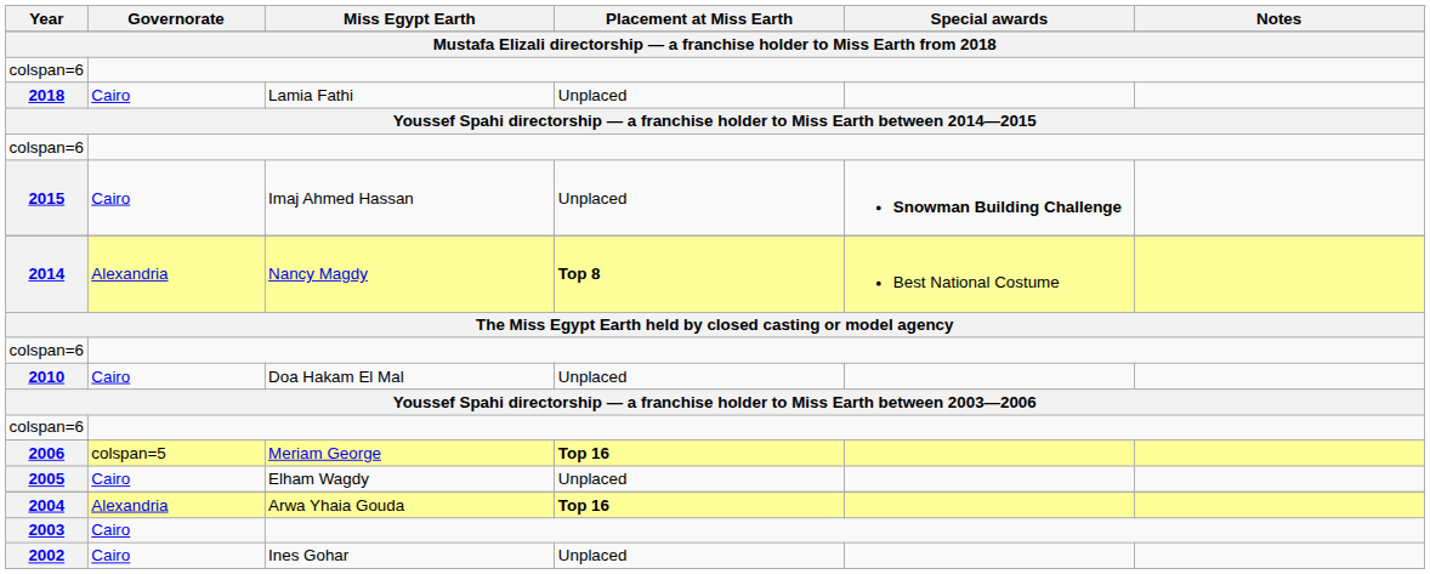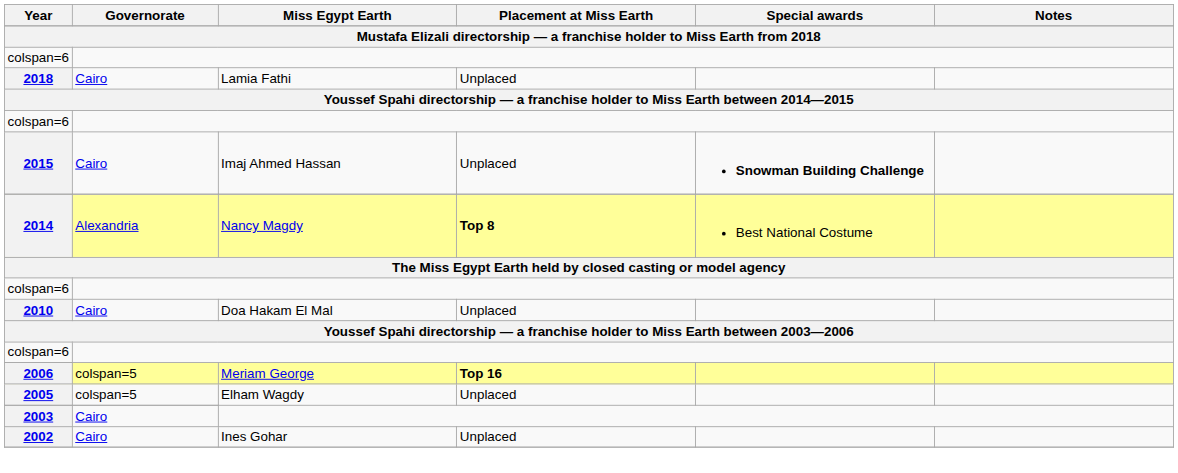2005 | Governorate: Cairo -> colspan=5
- row: 2004 | Alexandria | Arwa Yhaia Gouda | Top 16
